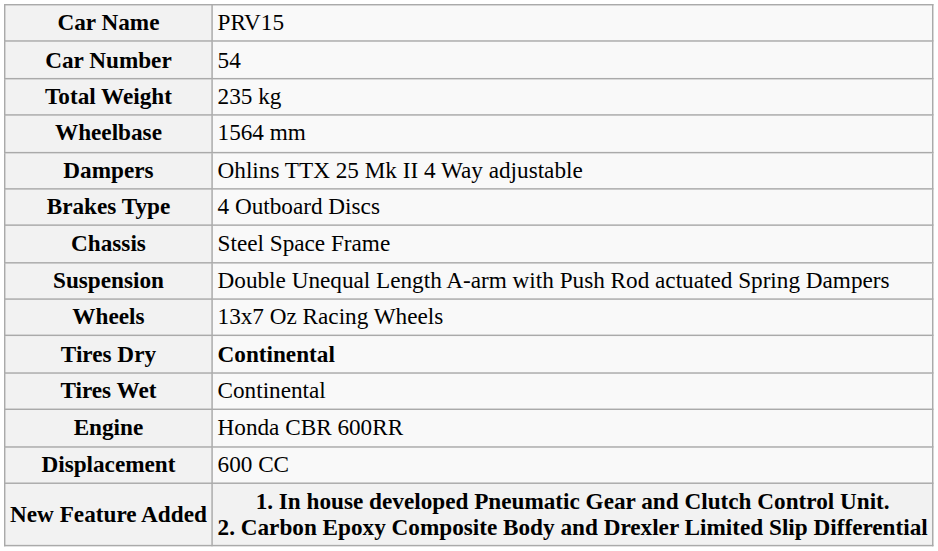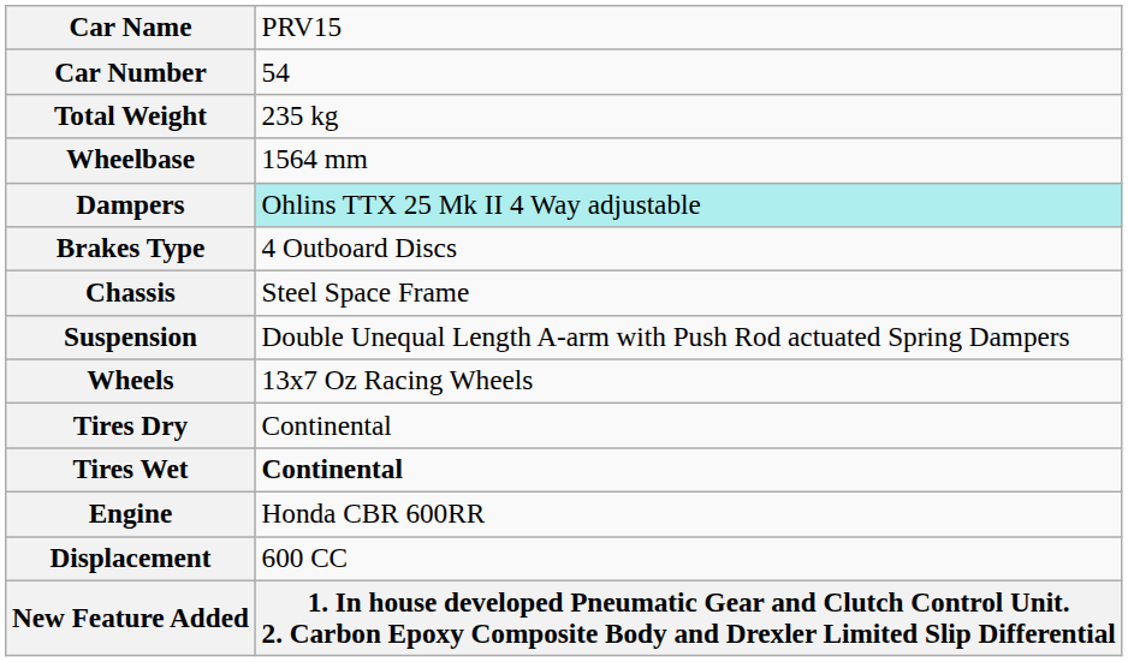Dampers | column 2: no background -> paleturquoise background
Tires Dry | column 2: bold -> normal
Tires Wet | column 2: normal -> bold
